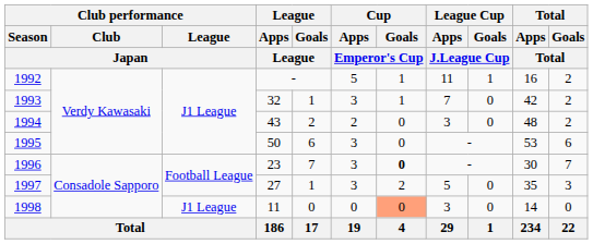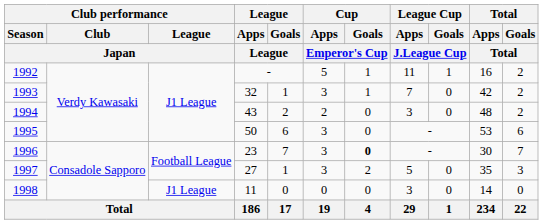1998 | Cup / Goals / Emperor's Cup: lightsalmon background -> no background
